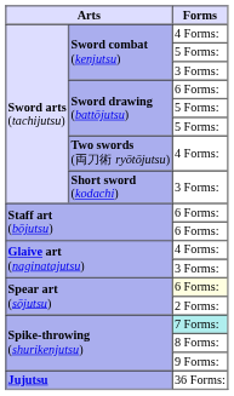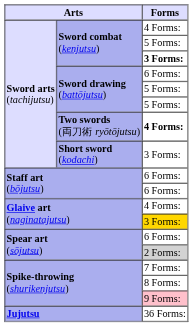Sword combat (kenjutsu) / 3 Forms: | Forms: normal -> bold
Two swords (両刀術 ryōtōjutsu) | Forms: normal -> bold
Glaive art (naginatajutsu) / 3 Forms: | Forms: no background -> gold background
Spear art (sōjutsu) / 6 Forms: | Forms: lightyellow background -> no background
Spear art (sōjutsu) / 2 Forms: | Forms: no background -> lightgrey background
Spike-throwing (shurikenjutsu) / 7 Forms: | Forms: paleturquoise background -> no background
Spike-throwing (shurikenjutsu) / 9 Forms: | Forms: no background -> pink background
